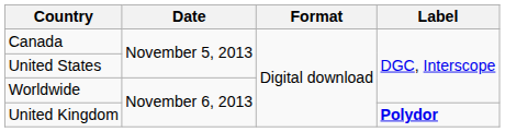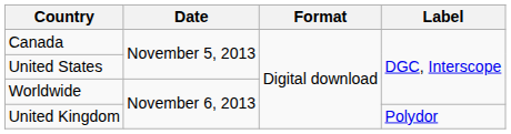United Kingdom | Label: bold -> normal
